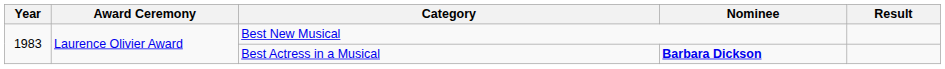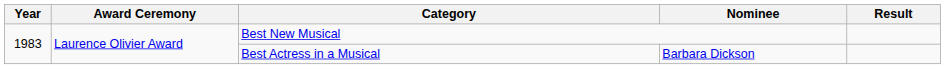Best Actress in a Musical | Nominee: bold -> normal
